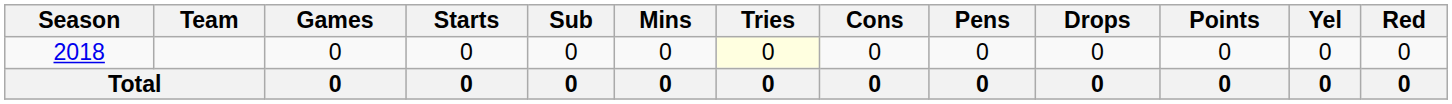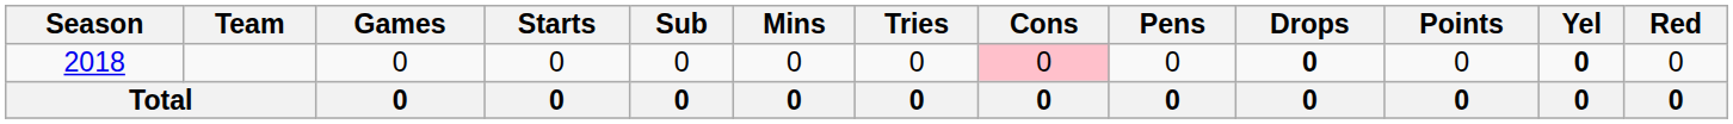2018 | Tries: lightyellow background -> no background
2018 | Cons: no background -> pink background
2018 | Drops: normal -> bold
2018 | Yel: normal -> bold
